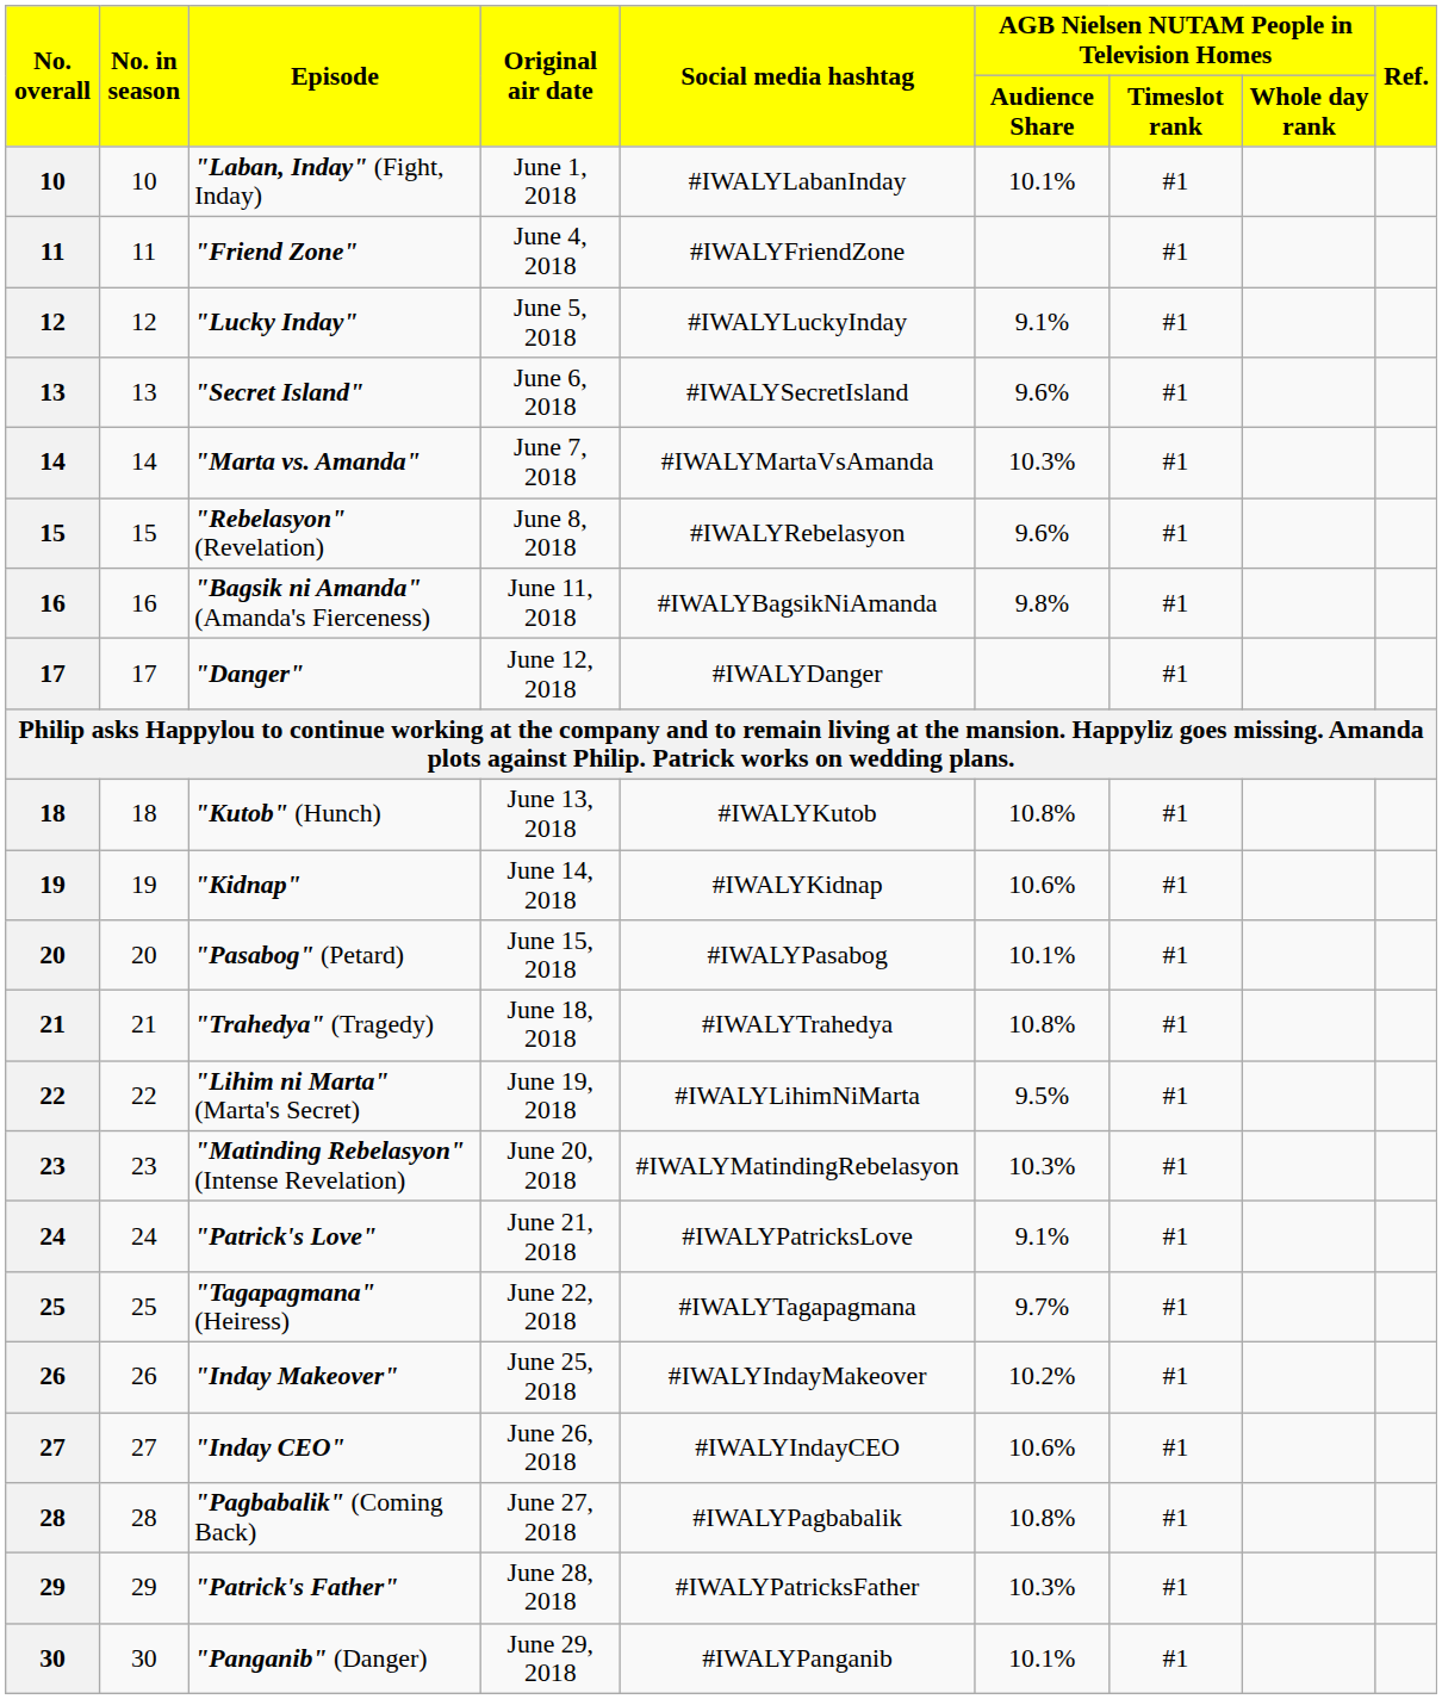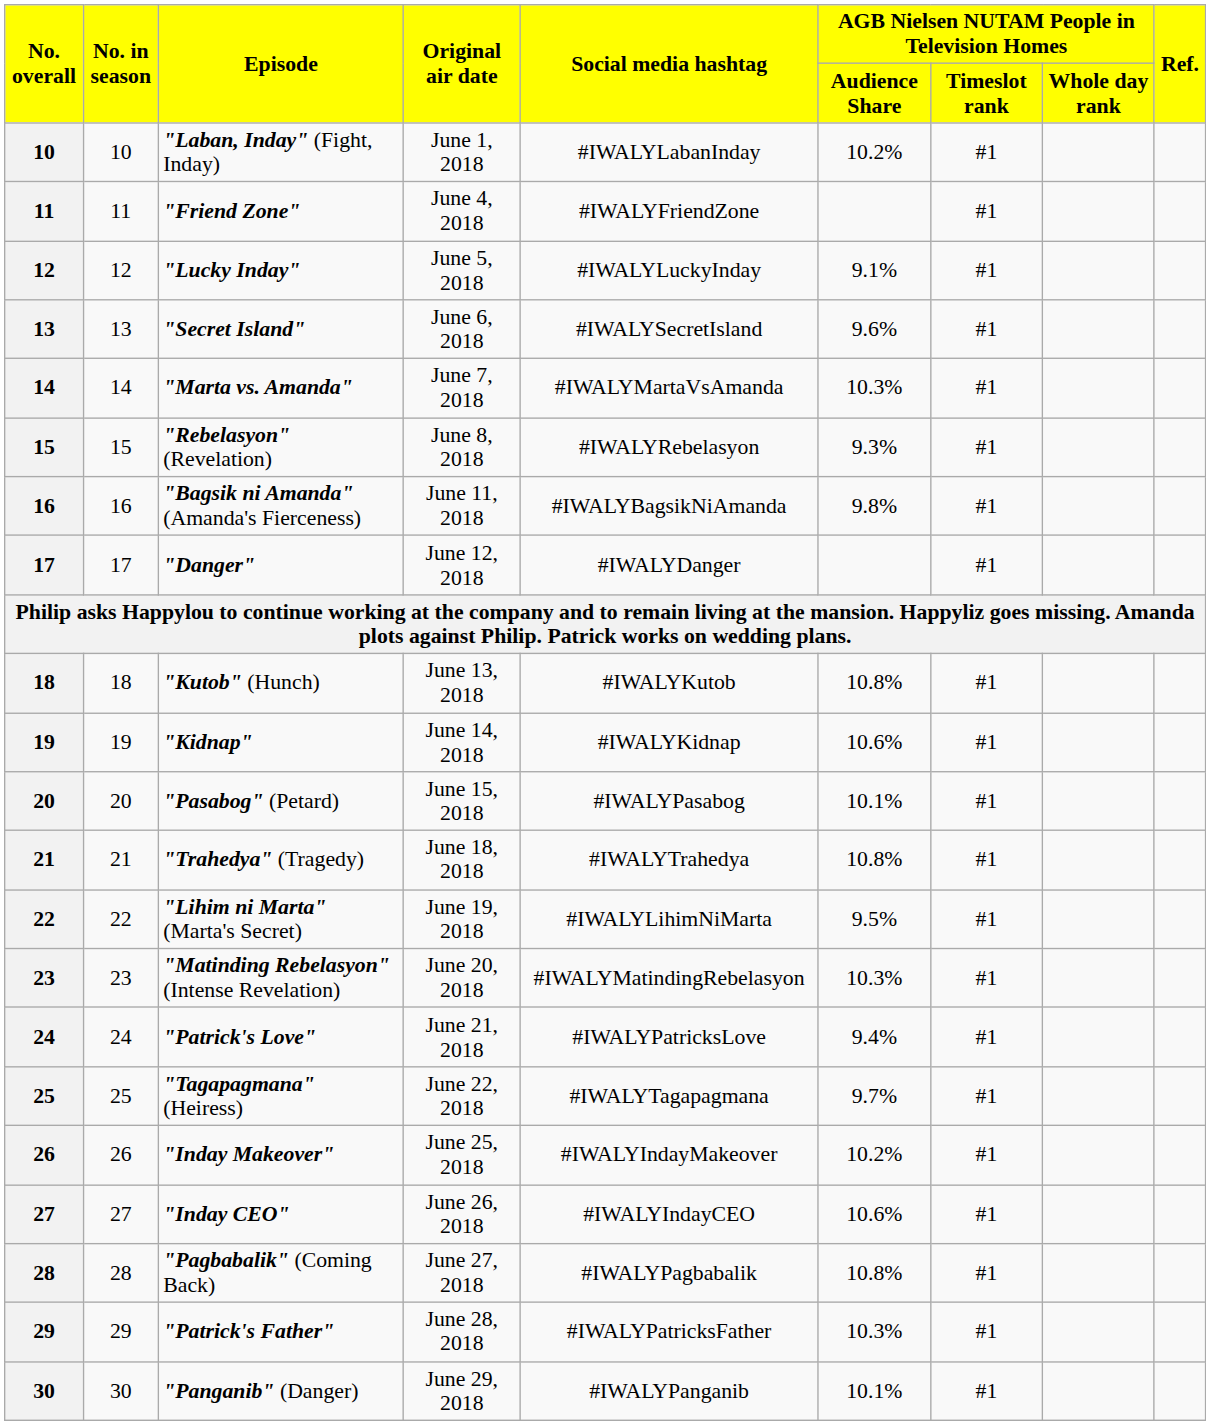"Laban, Inday" (Fight, Inday) | column 6: 10.1% -> 10.2%
"Rebelasyon" (Revelation) | column 6: 9.6% -> 9.3%
"Patrick's Love" | column 6: 9.1% -> 9.4%
